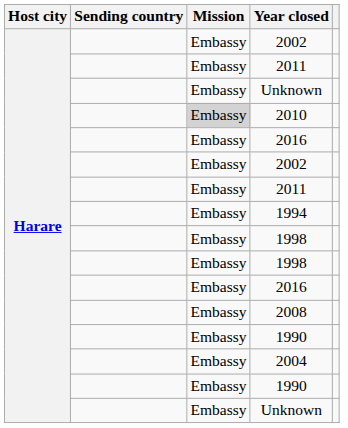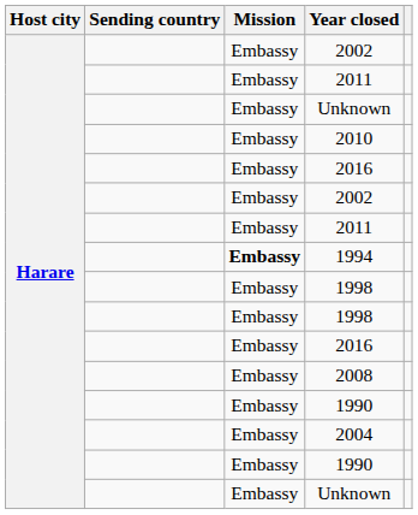2010 | Mission: lightgrey background -> no background
1994 | Mission: normal -> bold
